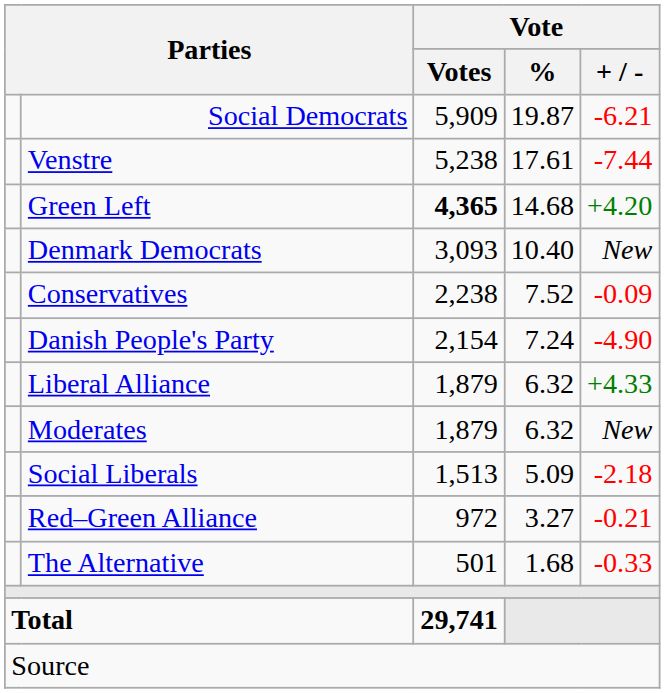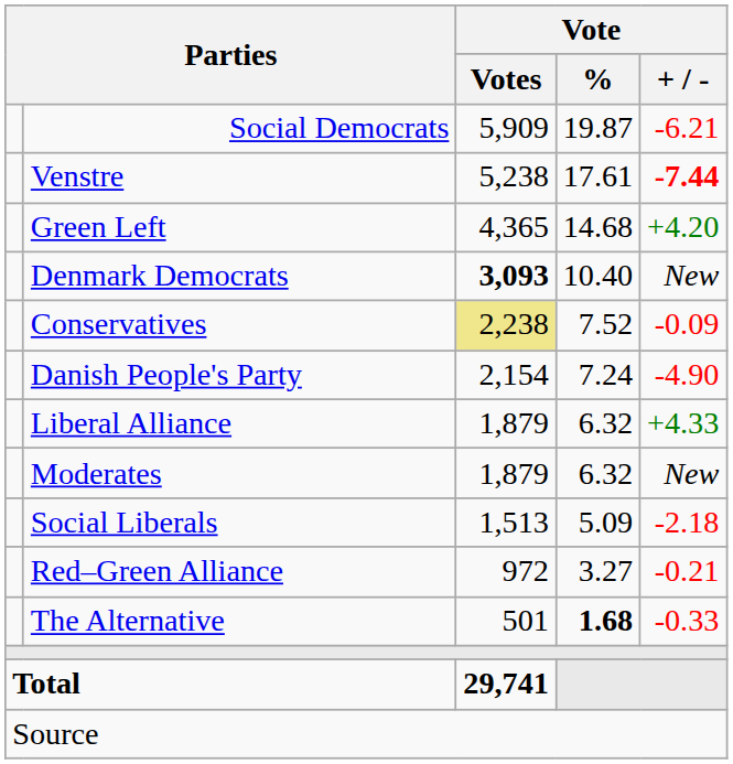Venstre | Vote / + / -: normal -> bold
Green Left | Vote / Votes: bold -> normal
Denmark Democrats | Vote / Votes: normal -> bold
Conservatives | Vote / Votes: no background -> khaki background
The Alternative | Vote / %: normal -> bold
